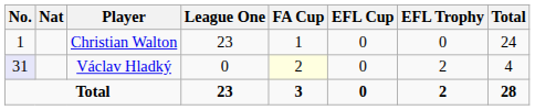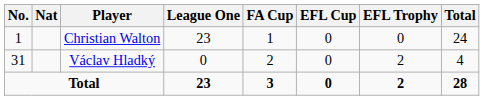Václav Hladký | No.: lavender background -> no background
Václav Hladký | FA Cup: lightyellow background -> no background
